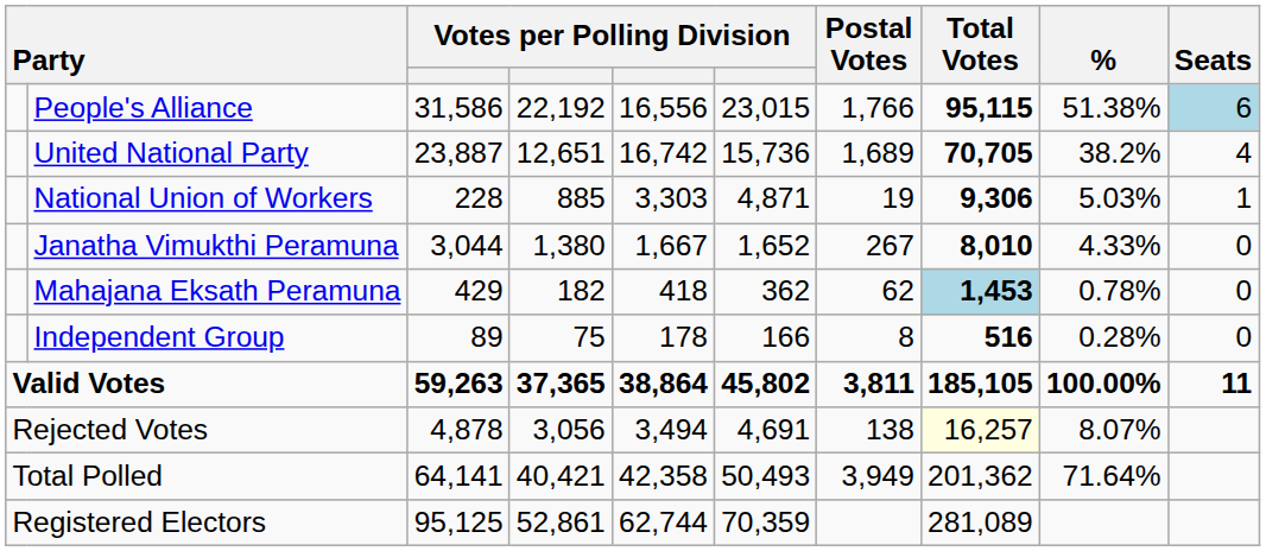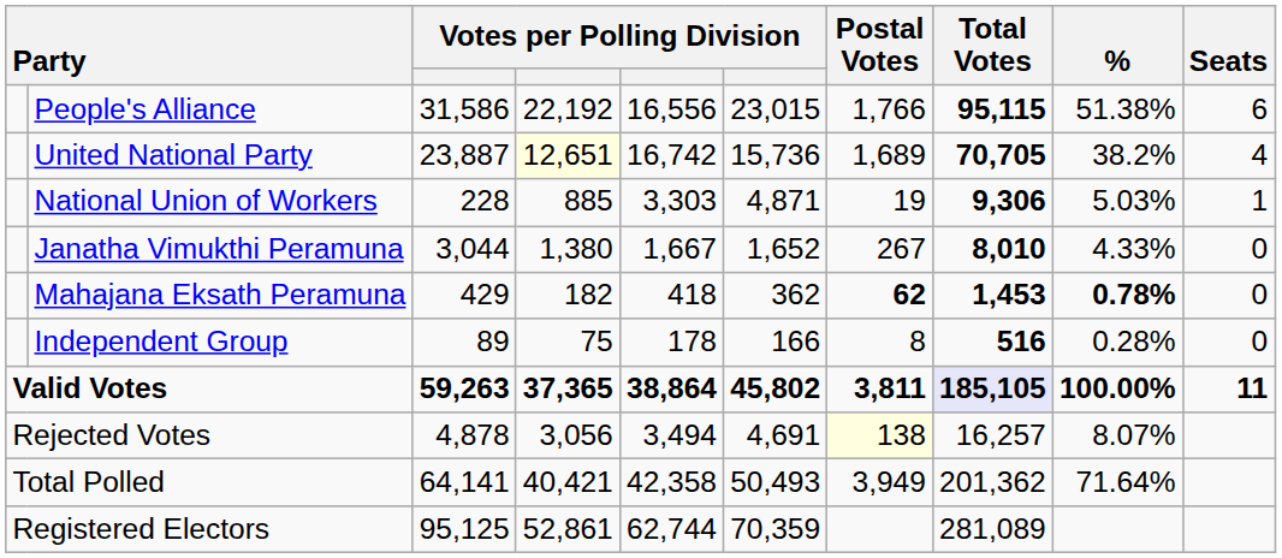People's Alliance | Seats: lightblue background -> no background
United National Party | column 4: no background -> lightyellow background
Mahajana Eksath Peramuna | Postal Votes: normal -> bold
Mahajana Eksath Peramuna | Total Votes: lightblue background -> no background
Mahajana Eksath Peramuna | %: normal -> bold
Valid Votes | Total Votes: no background -> lavender background
Rejected Votes | Postal Votes: no background -> lightyellow background
Rejected Votes | Total Votes: lightyellow background -> no background
